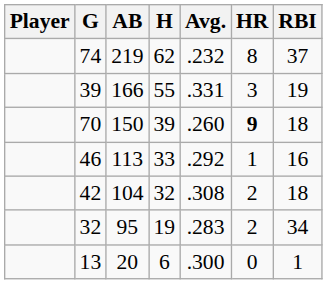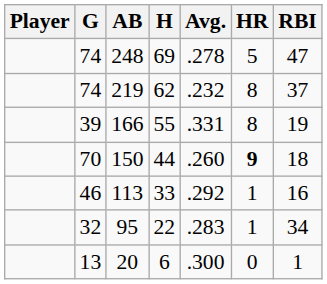+ row: 74 | 248 | 69 | .278 | 5 | 47
166 | HR: 3 -> 8
150 | H: 39 -> 44
- row: 42 | 104 | 32 | .308 | 2 | 18
95 | H: 19 -> 22
95 | HR: 2 -> 1
